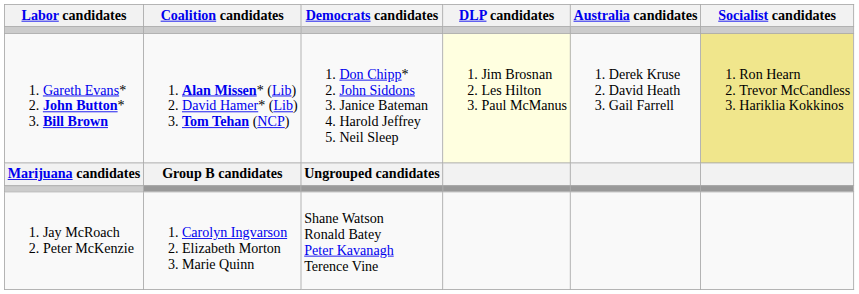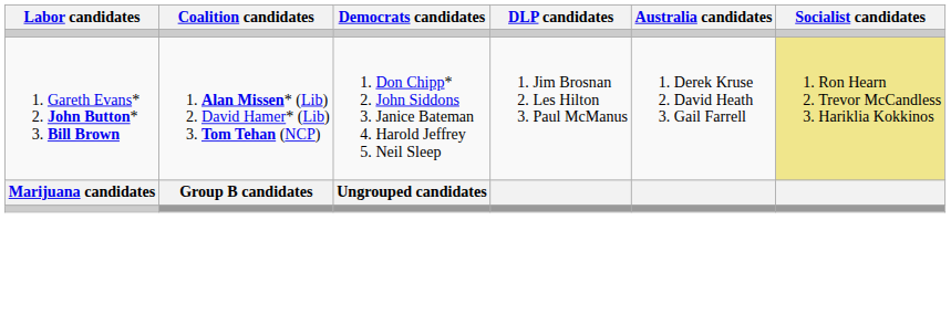Gareth Evans* John Button* Bill Brown | DLP candidates: lightyellow background -> no background
- row: Jay McRoach Peter McKenzie | Carolyn Ingvarson Elizabeth Morton Marie Quinn | Shane Watson Ronald Batey Peter Kavanagh Terence Vine
